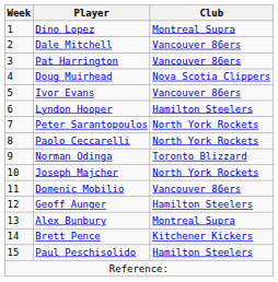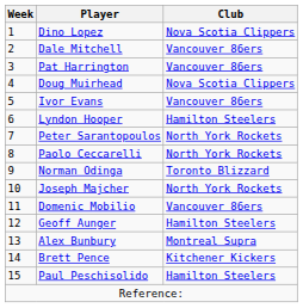Dino Lopez | Club: Montreal Supra -> Nova Scotia Clippers
